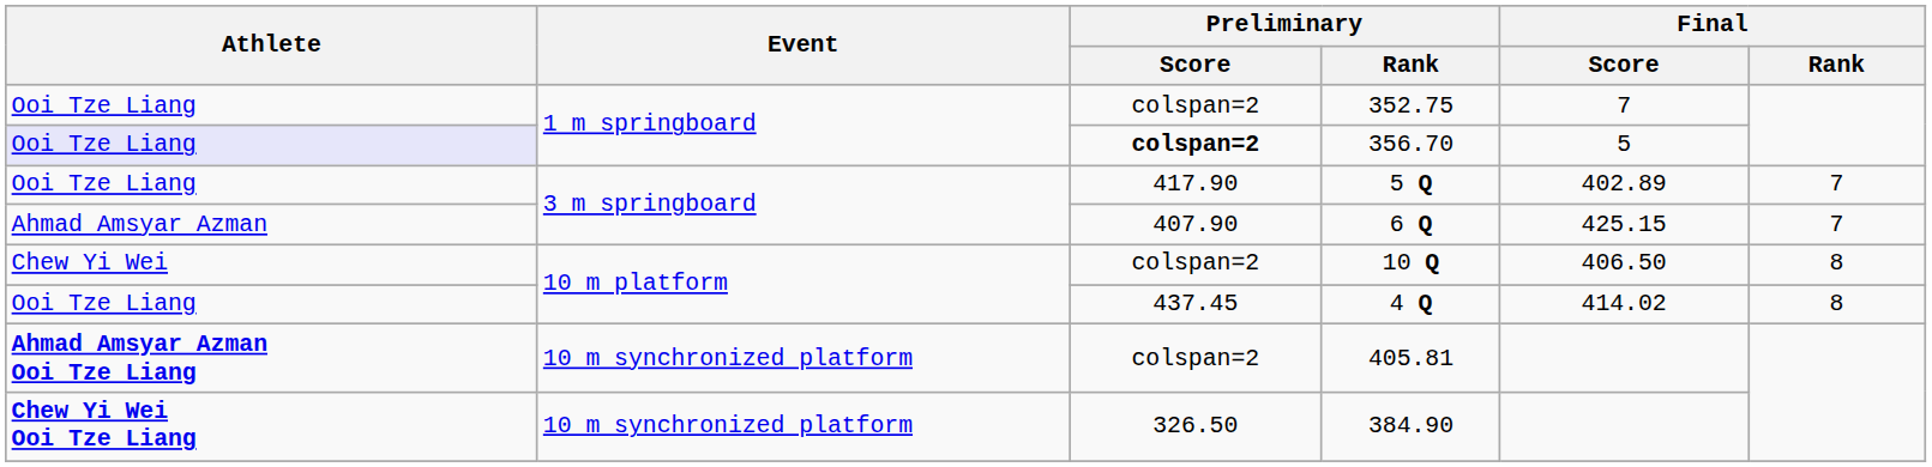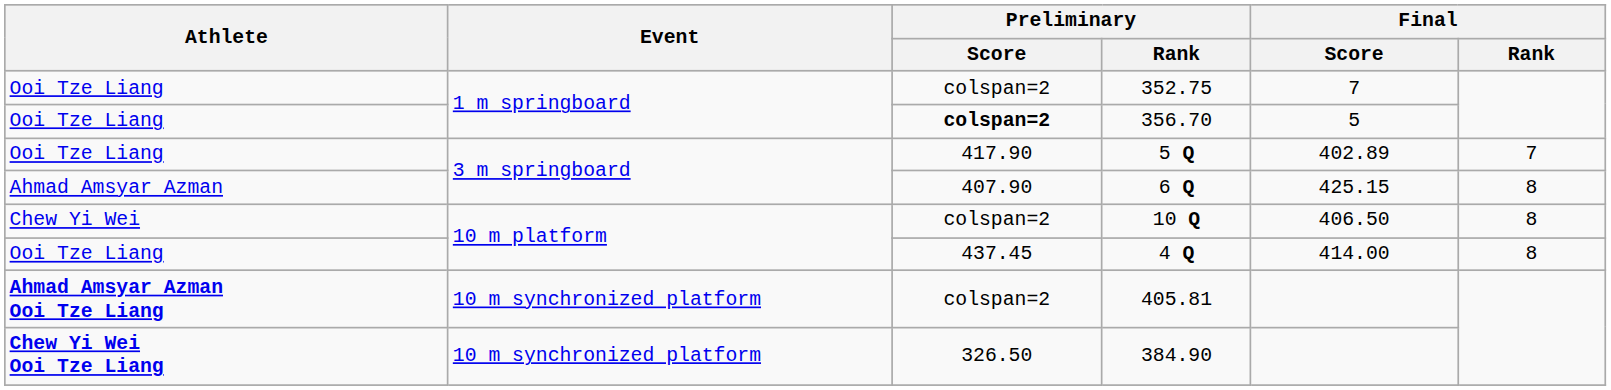356.70 | Athlete: lavender background -> no background
6 Q | Final / Rank: 7 -> 8
4 Q | Final / Score: 414.02 -> 414.00
